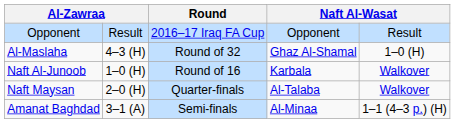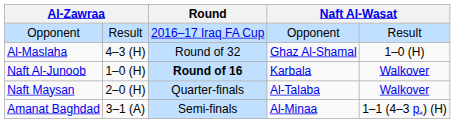Naft Al-Junoob | Round: normal -> bold
